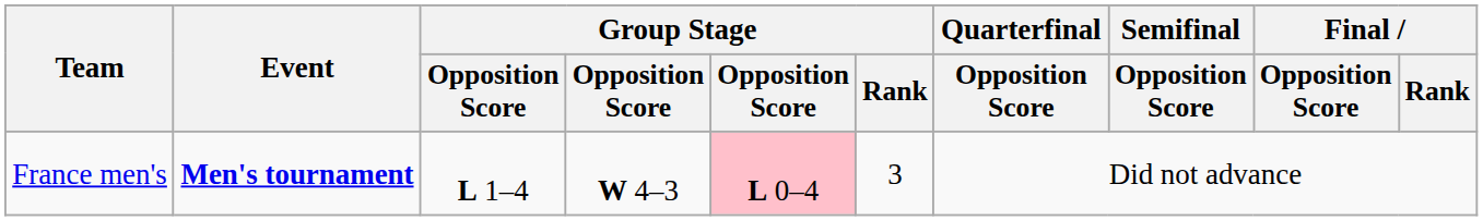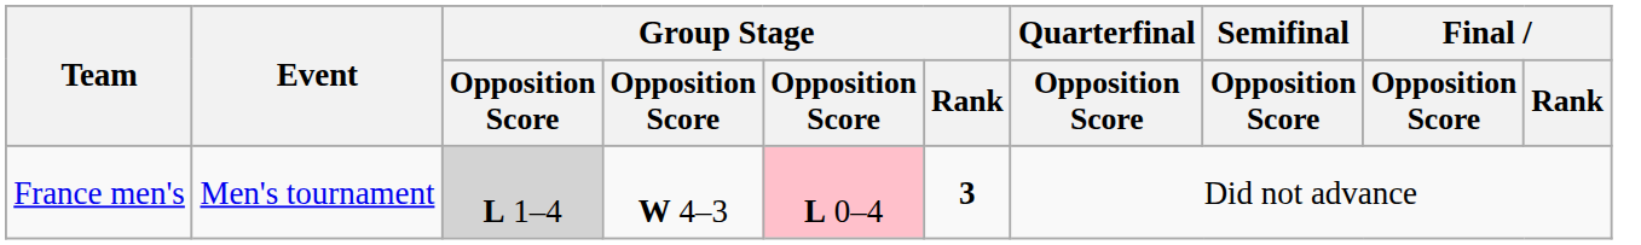France men's | Event: bold -> normal
France men's | column 3: no background -> lightgrey background
France men's | Group Stage / Rank: normal -> bold
